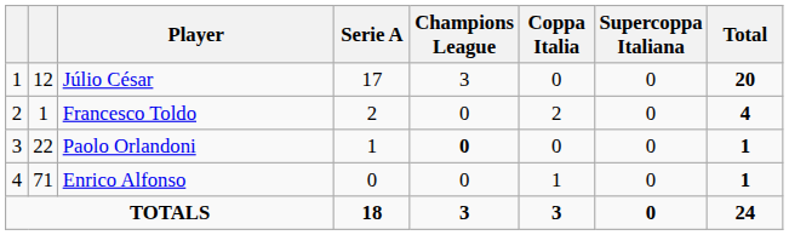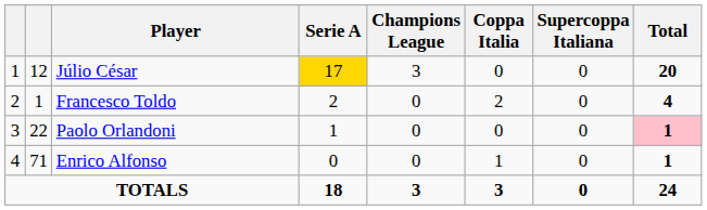Júlio César | Serie A: no background -> gold background
Paolo Orlandoni | Champions League: bold -> normal
Paolo Orlandoni | Total: no background -> pink background
